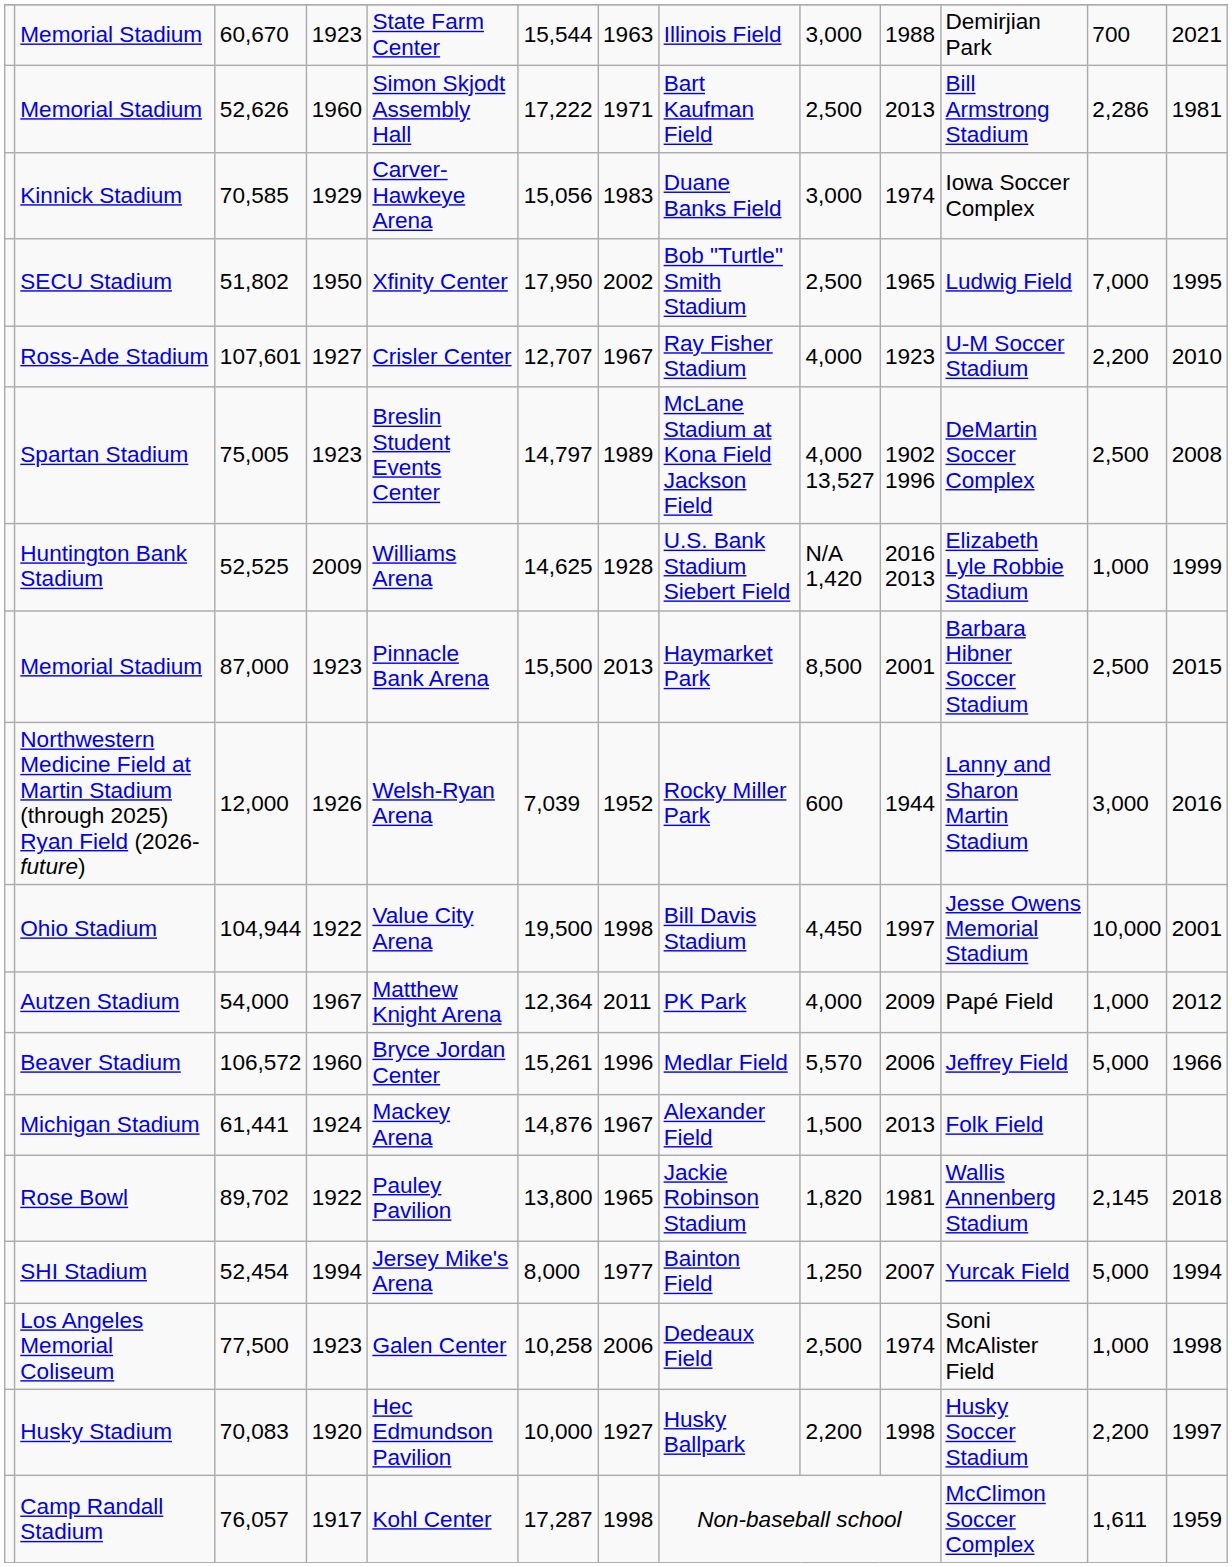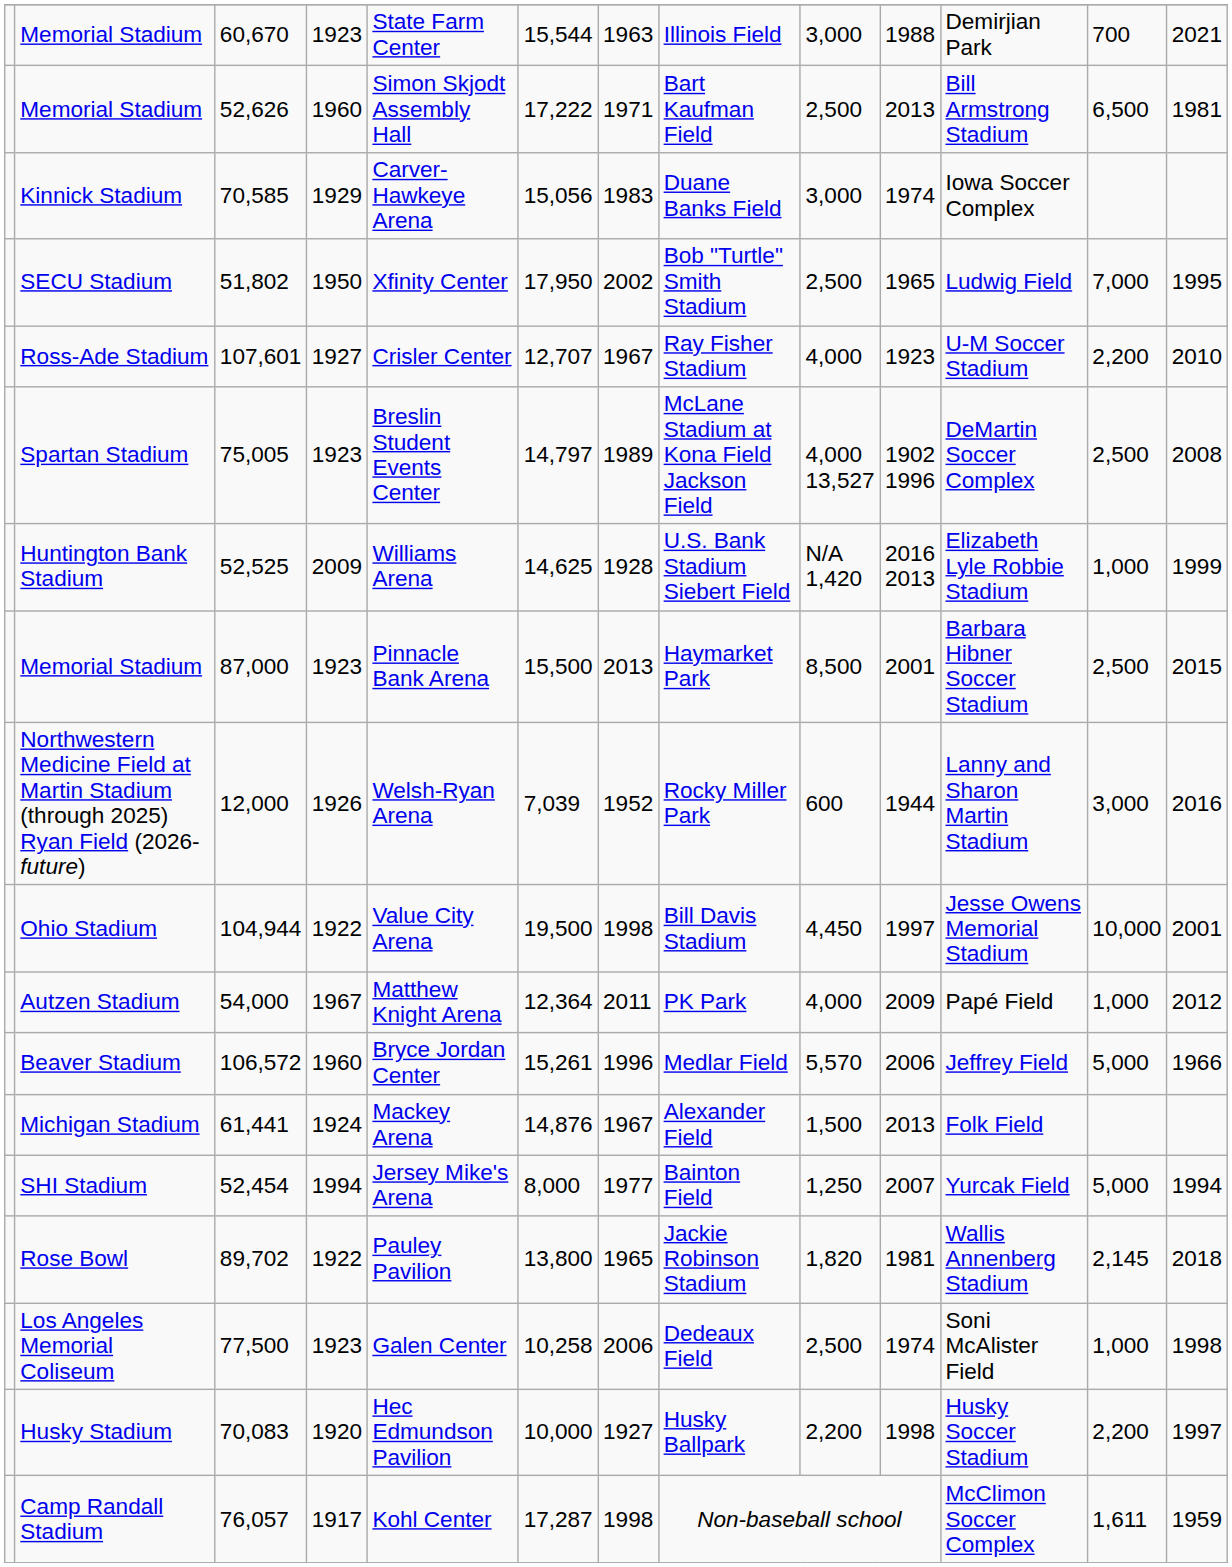52,626 | column 12: 2,286 -> 6,500
rows swapped: 52,454 <-> 89,702
